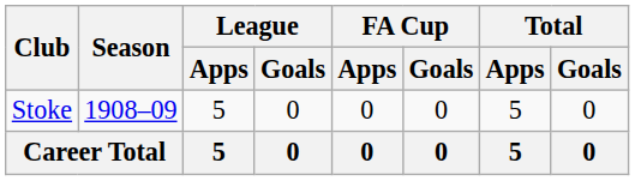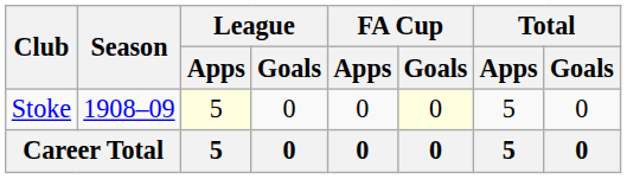Stoke | League / Apps: no background -> lightyellow background
Stoke | FA Cup / Goals: no background -> lightyellow background
